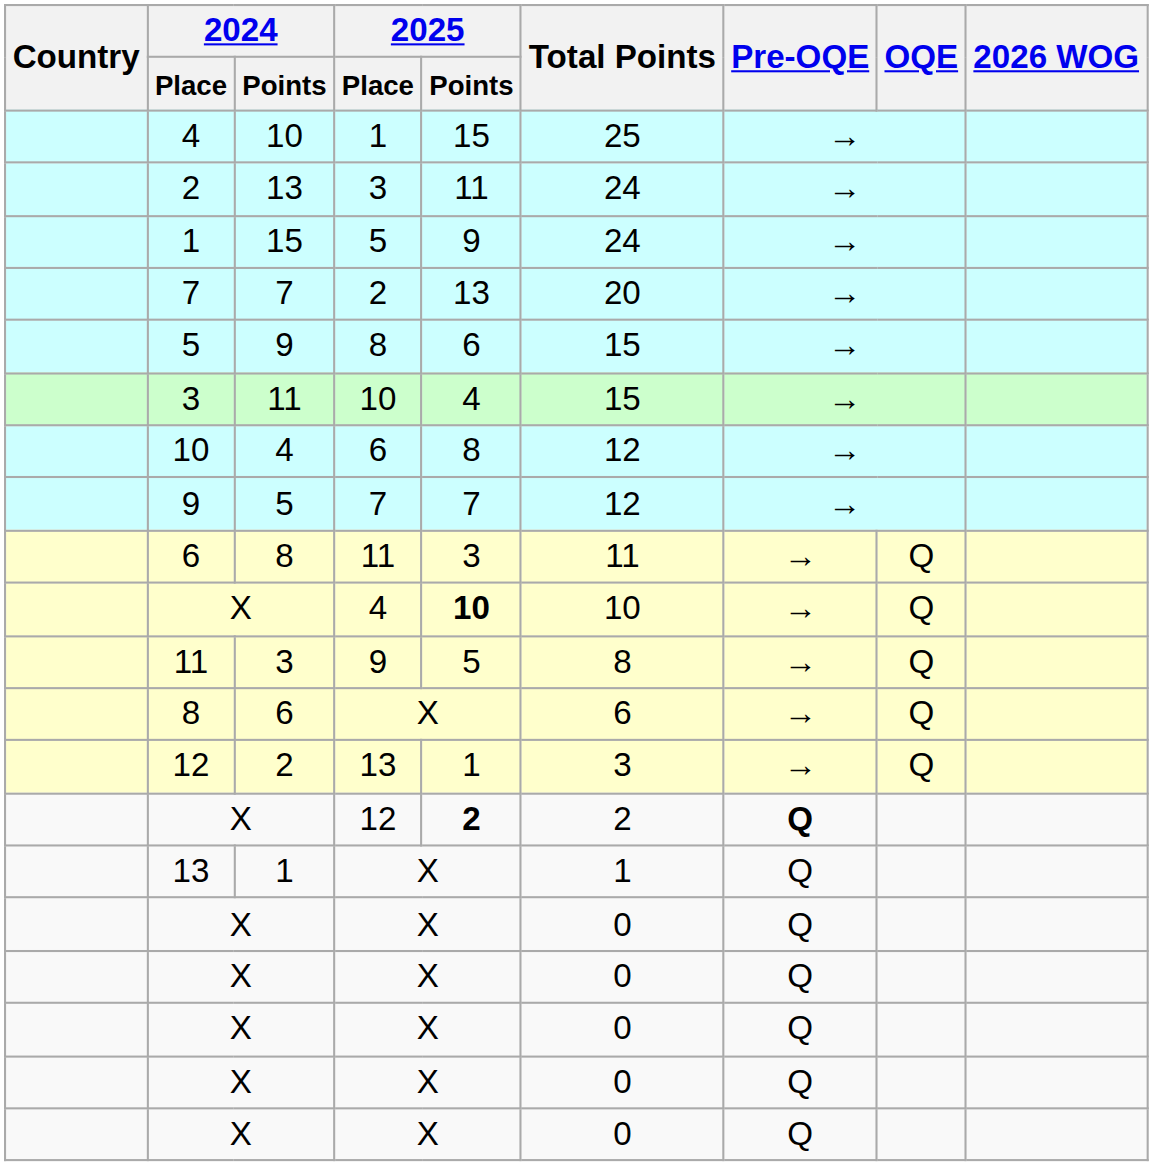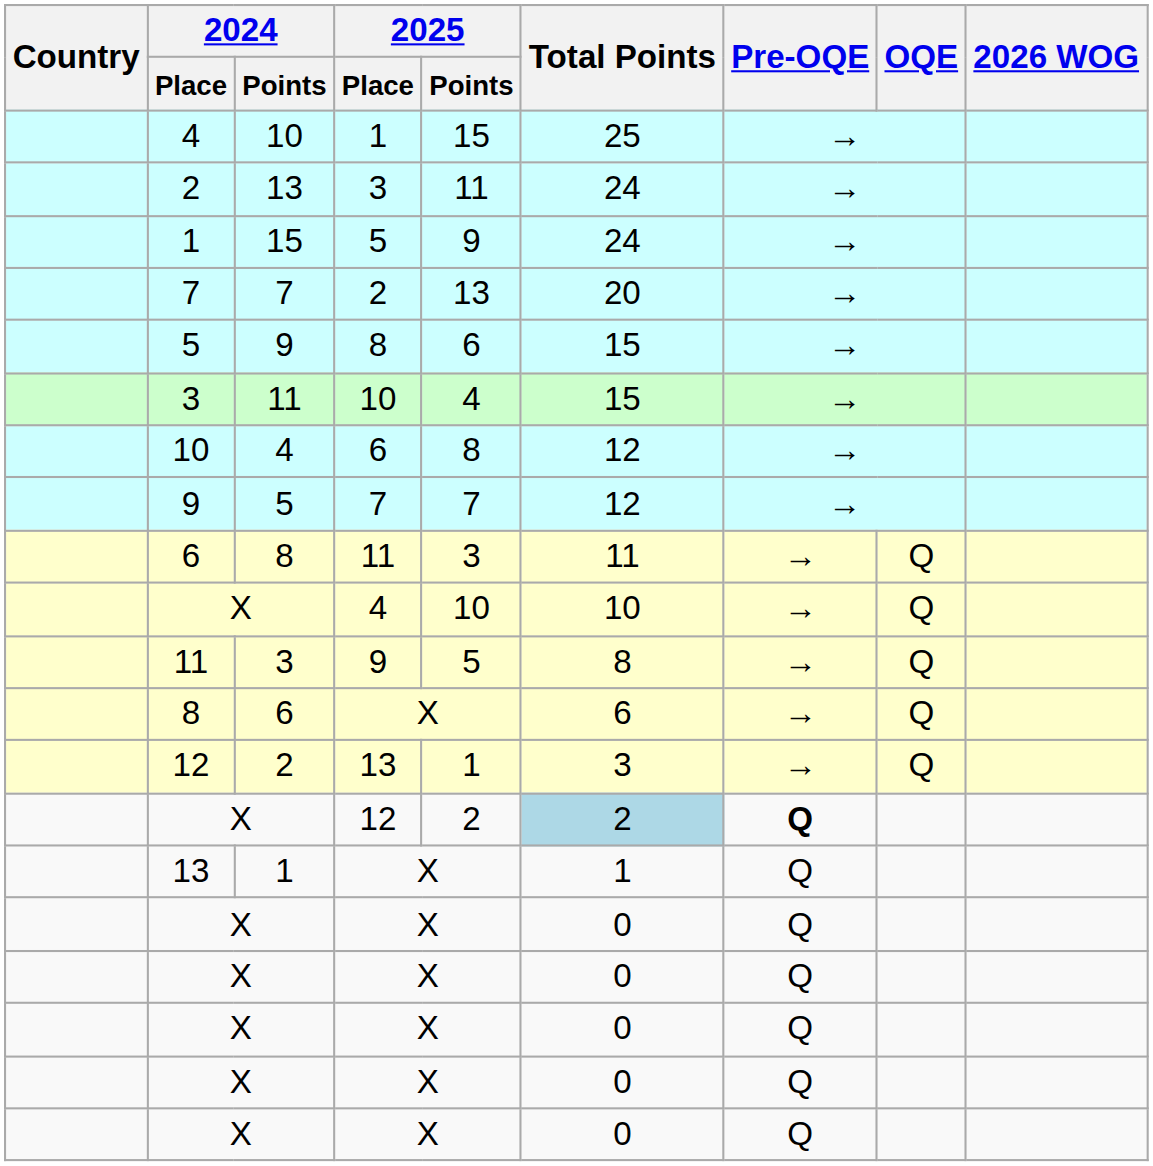X / 4 | 2025 / Points: bold -> normal
X / 12 | 2025 / Points: bold -> normal
X / 12 | Total Points: no background -> lightblue background
